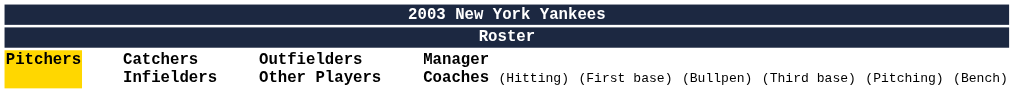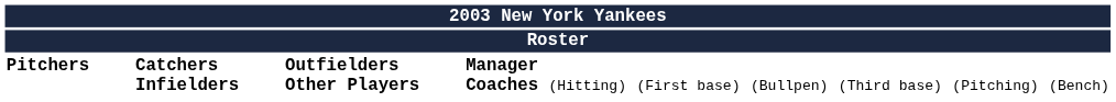Pitchers | column 1: gold background -> no background
